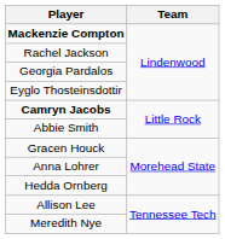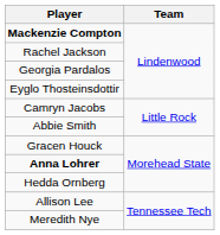Camryn Jacobs | Player: bold -> normal
Anna Lohrer | Player: normal -> bold
